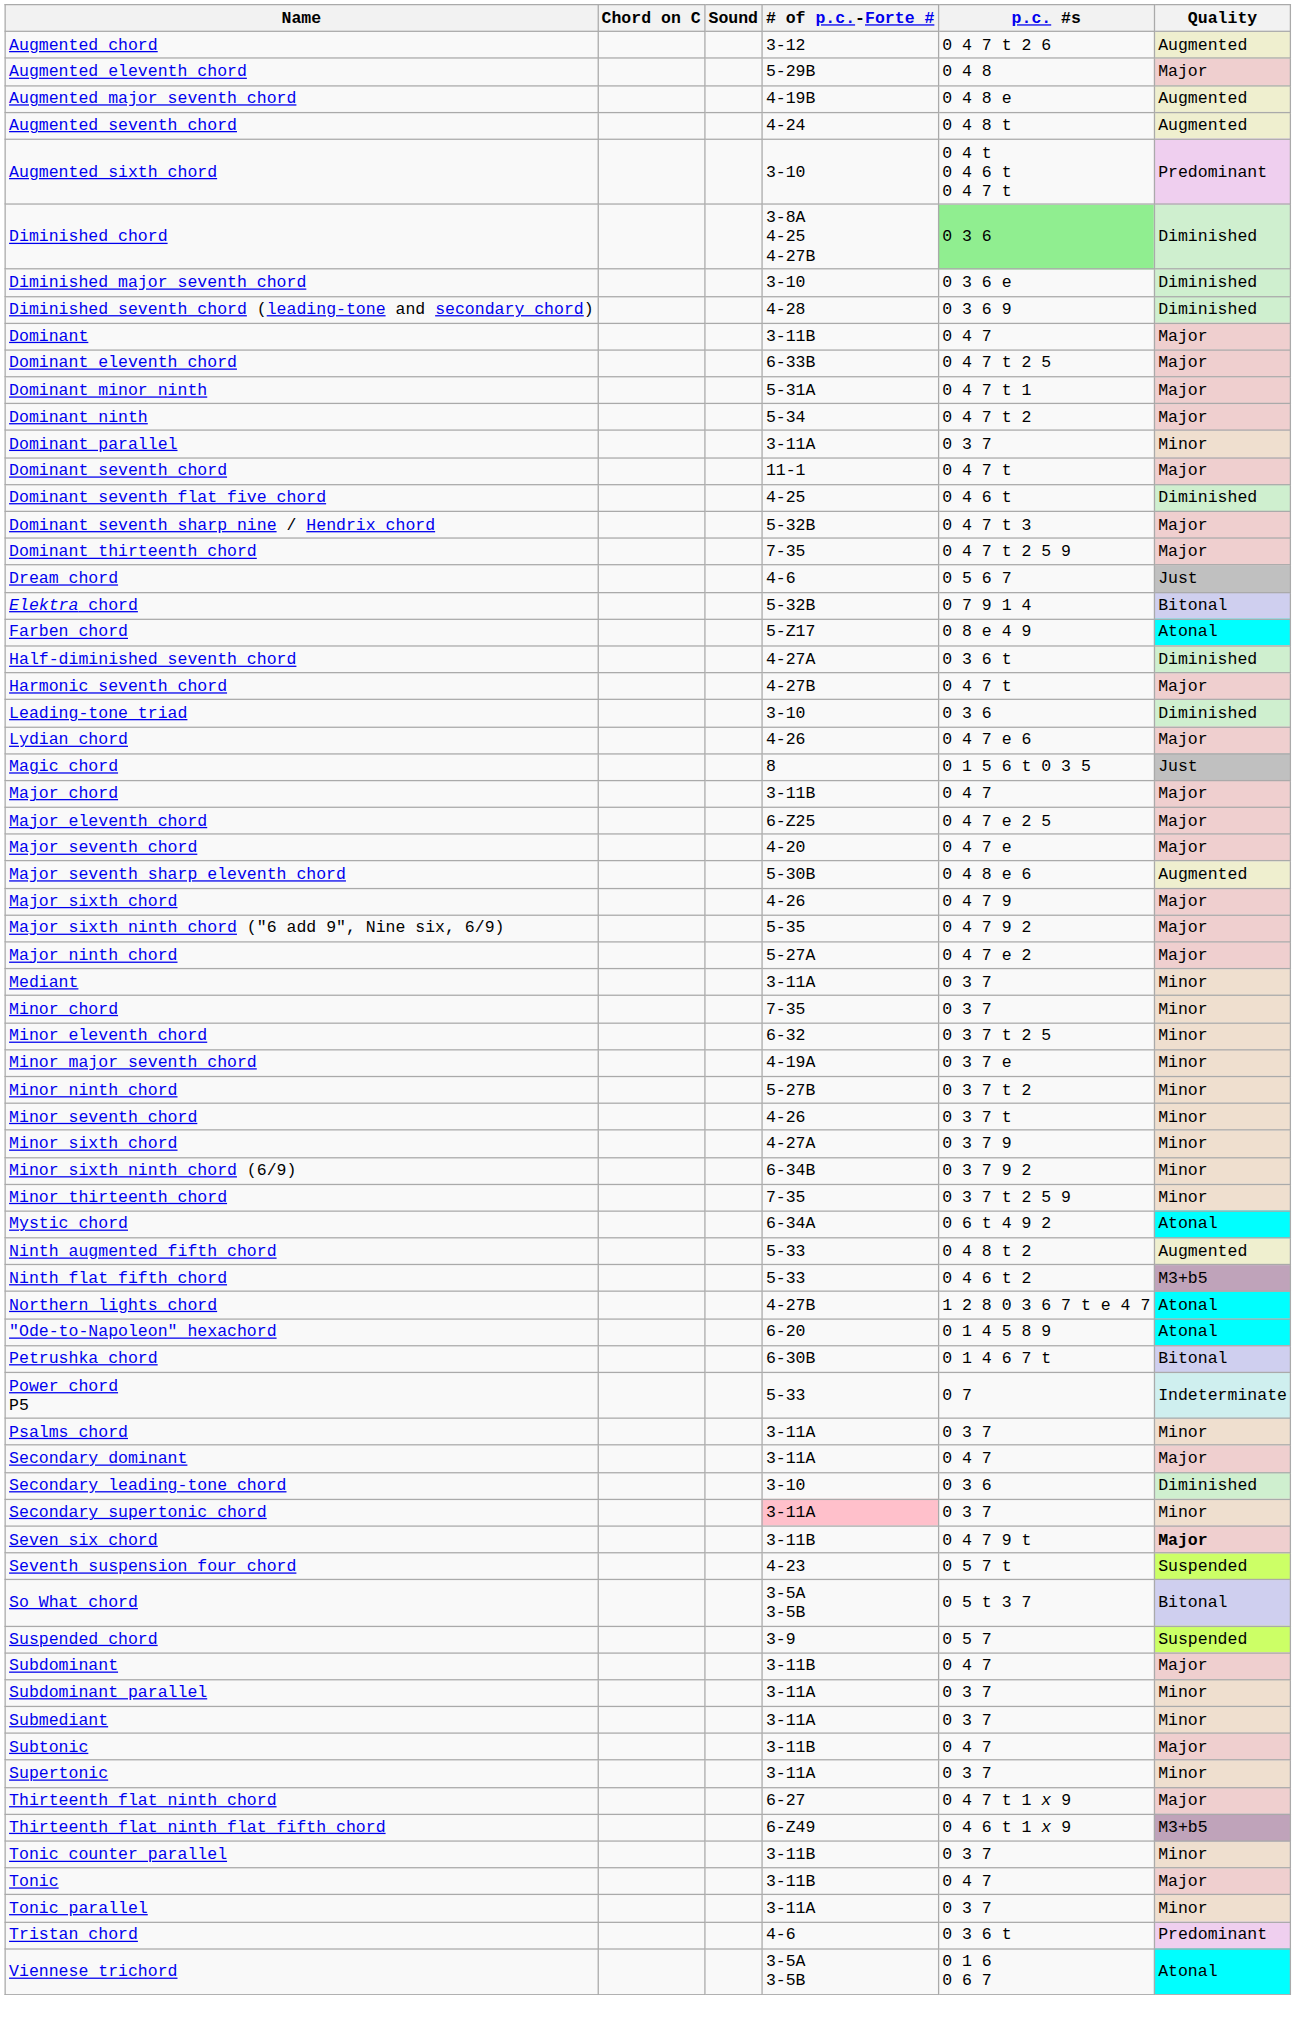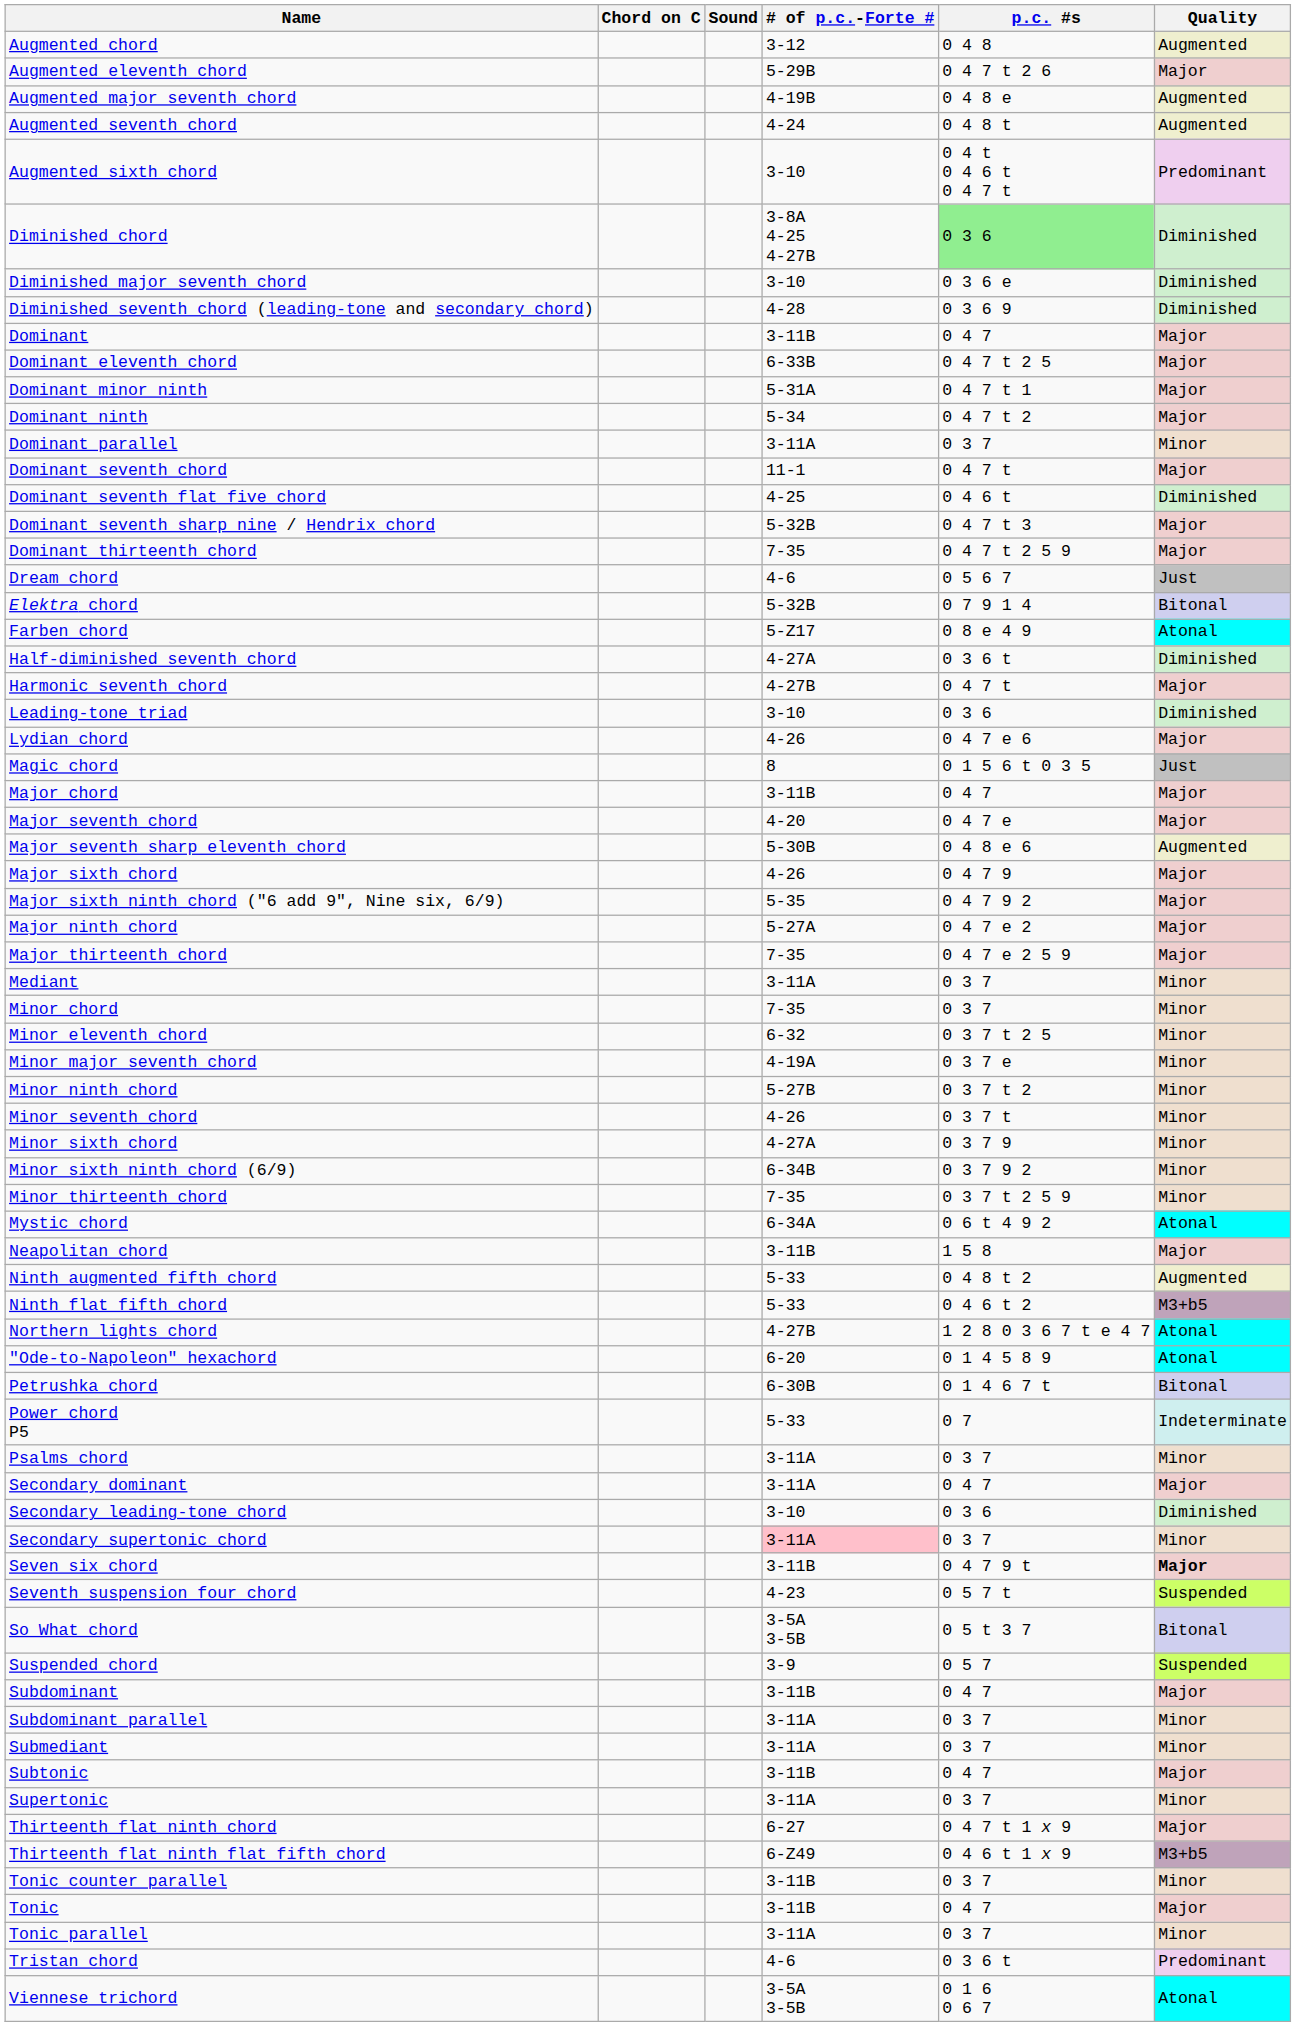Augmented chord | p.c. #s: 0 4 7 t 2 6 -> 0 4 8
Augmented eleventh chord | p.c. #s: 0 4 8 -> 0 4 7 t 2 6
- row: Major eleventh chord | 6-Z25 | 0 4 7 e 2 5 | Major
+ row: Major thirteenth chord | 7-35 | 0 4 7 e 2 5 9 | Major
+ row: Neapolitan chord | 3-11B | 1 5 8 | Major
